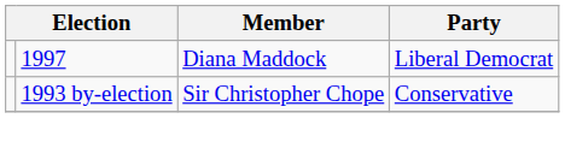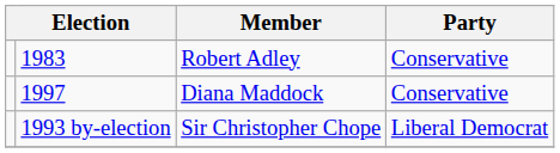+ row: 1983 | Robert Adley | Conservative
Diana Maddock | Party: Liberal Democrat -> Conservative
Sir Christopher Chope | Party: Conservative -> Liberal Democrat
